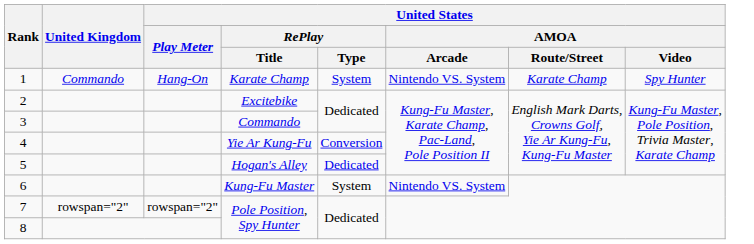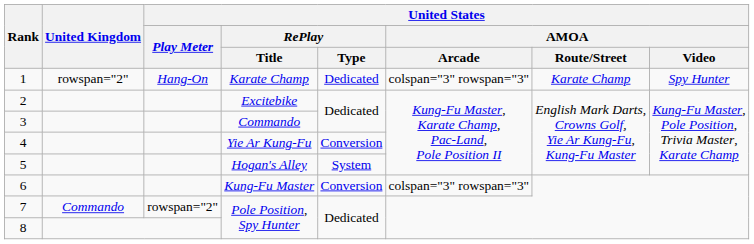1 | United Kingdom: Commando -> rowspan="2"
1 | United States / RePlay / Type: System -> Dedicated
1 | United States / AMOA / Arcade: Nintendo VS. System -> colspan="3" rowspan="3"
5 | United States / RePlay / Type: Dedicated -> System
6 | United States / RePlay / Type: System -> Conversion
6 | United States / AMOA / Arcade: Nintendo VS. System -> colspan="3" rowspan="3"
7 | United Kingdom: rowspan="2" -> Commando
